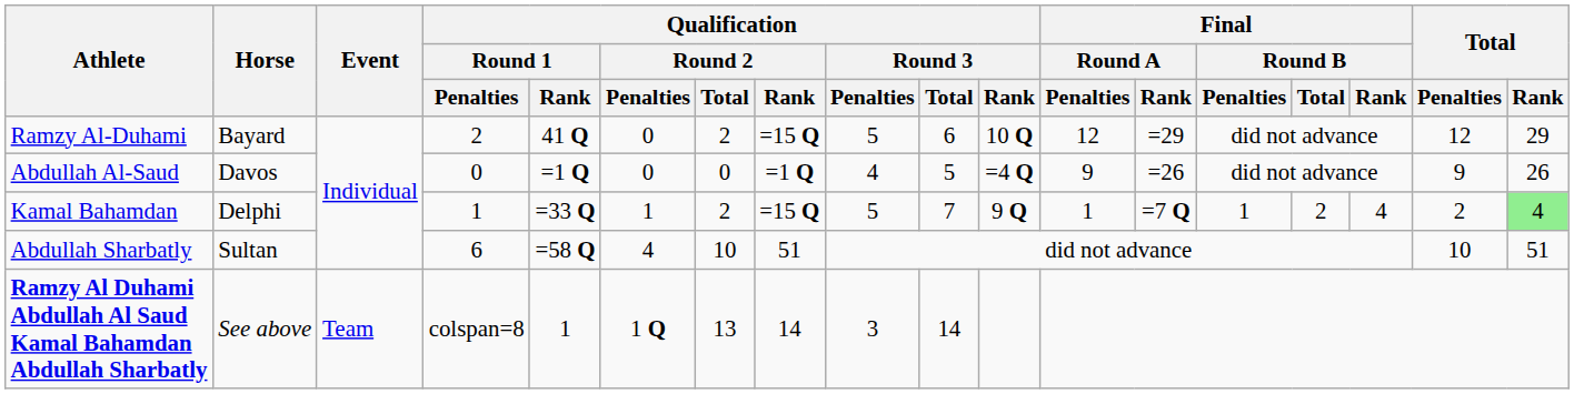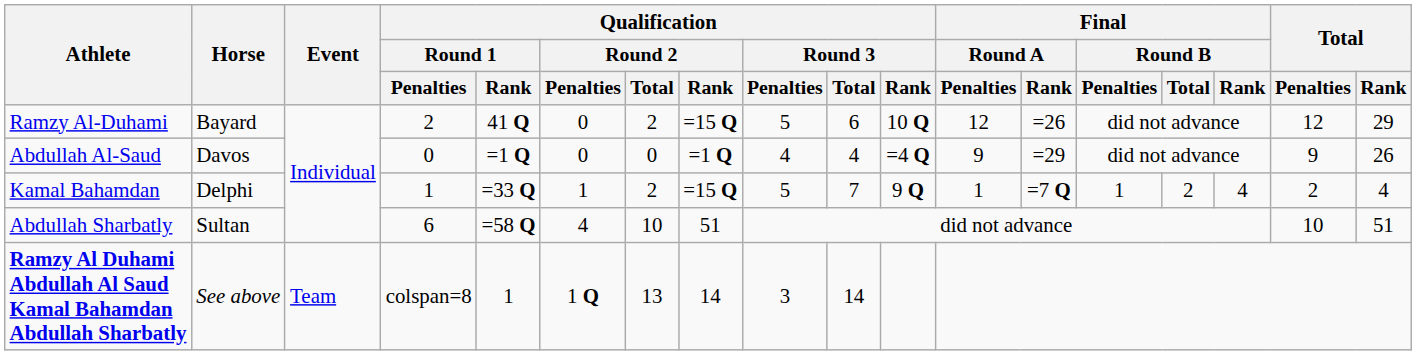Ramzy Al-Duhami | Final / Round A / Rank: =29 -> =26
Abdullah Al-Saud | Qualification / Round 3 / Total: 5 -> 4
Abdullah Al-Saud | Final / Round A / Rank: =26 -> =29
Kamal Bahamdan | Total / Rank: lightgreen background -> no background
